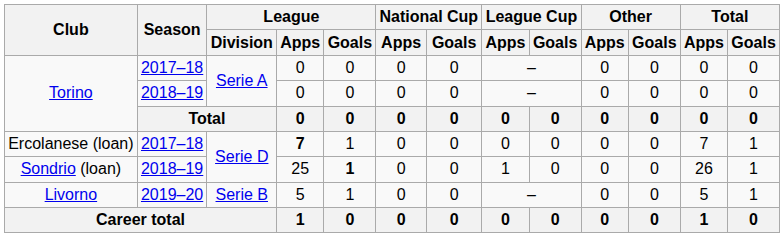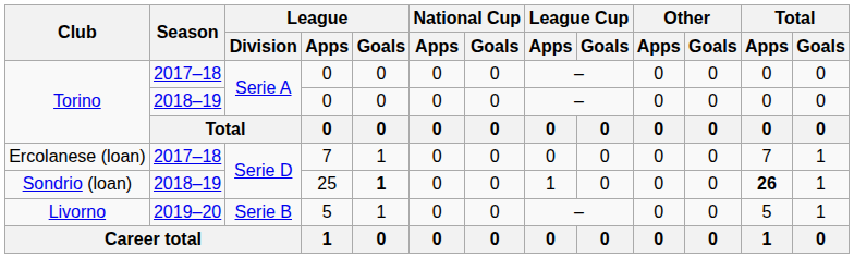Ercolanese (loan) | League / Apps: bold -> normal
Sondrio (loan) | Total / Apps: normal -> bold
